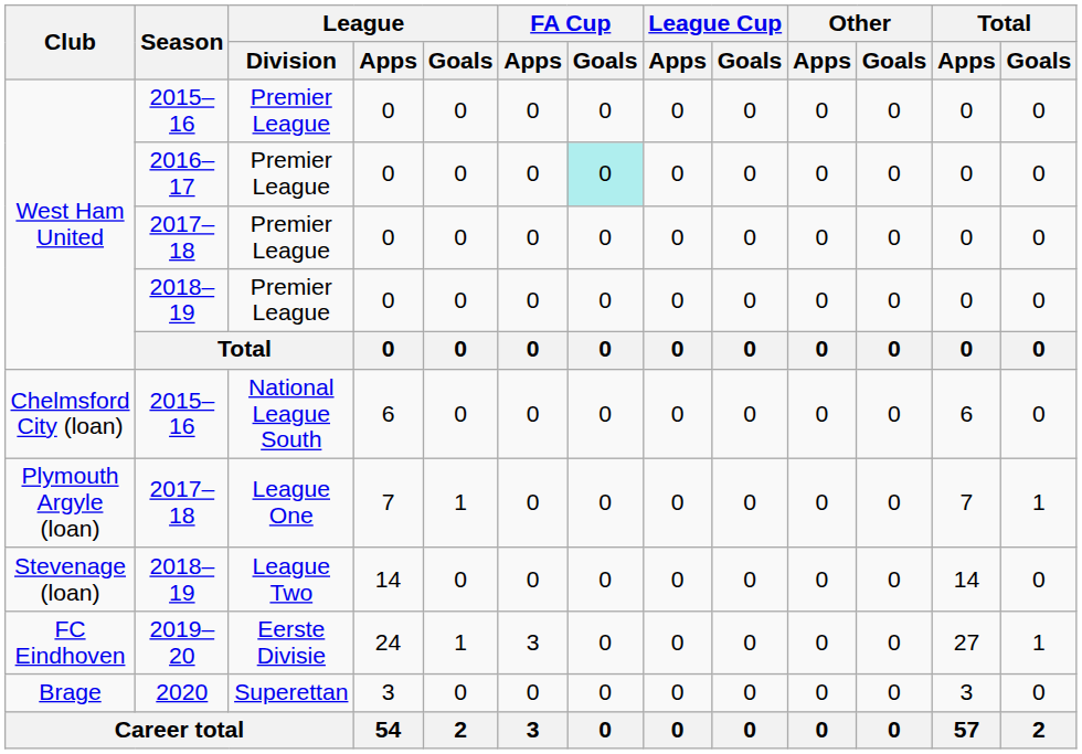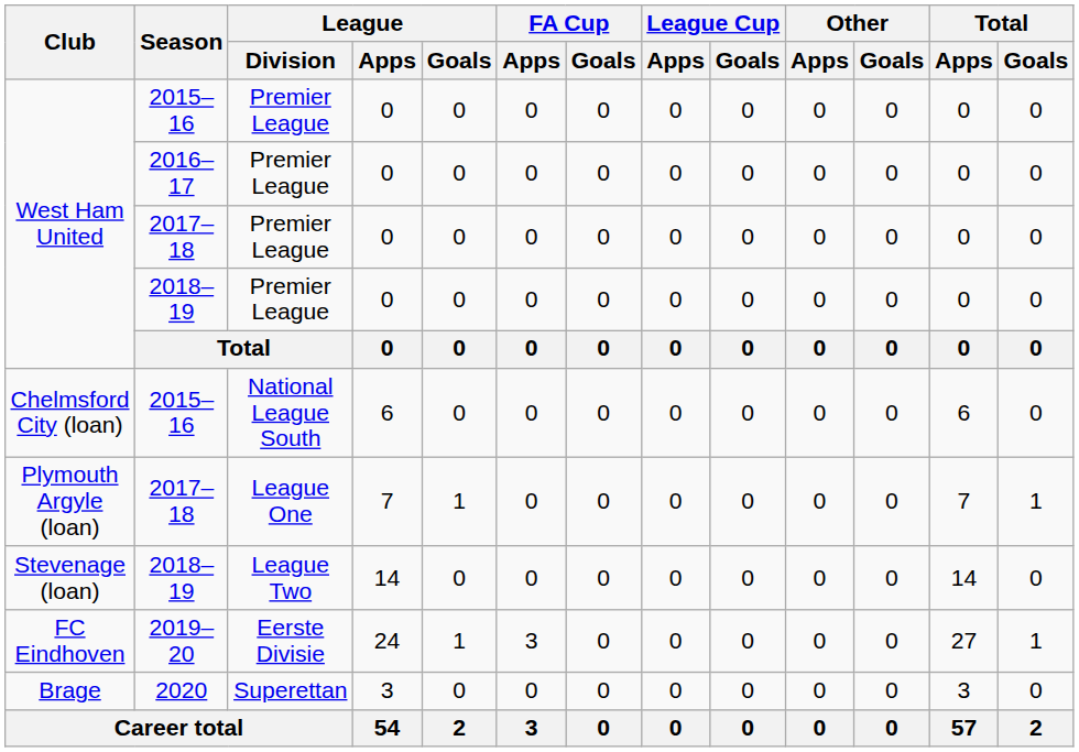West Ham United / 2016–17 | FA Cup / Goals: paleturquoise background -> no background
